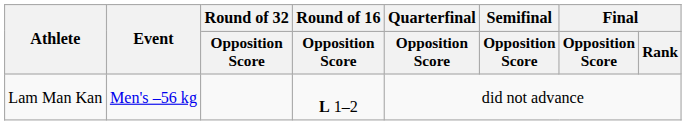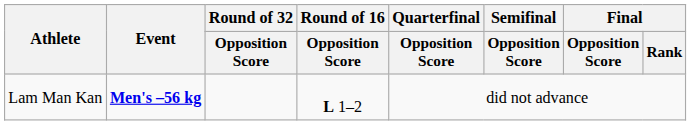Lam Man Kan | Event: normal -> bold
